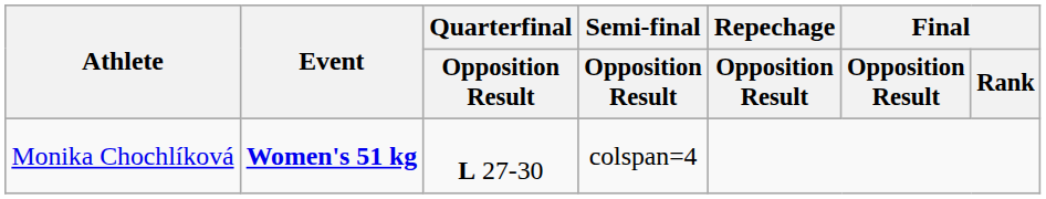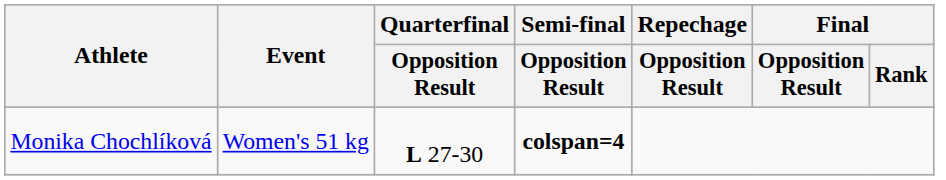Monika Chochlíková | Event: bold -> normal
Monika Chochlíková | Semi-final / Opposition Result: normal -> bold
